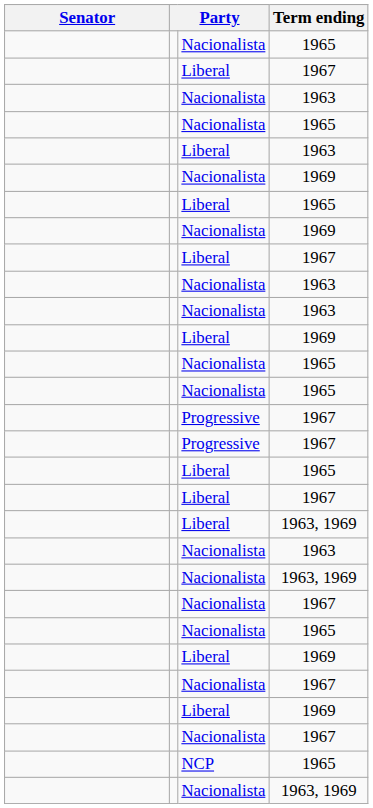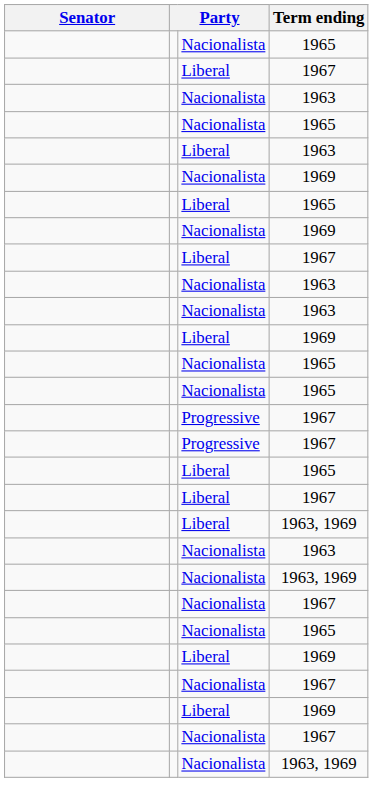- row: NCP | 1965
